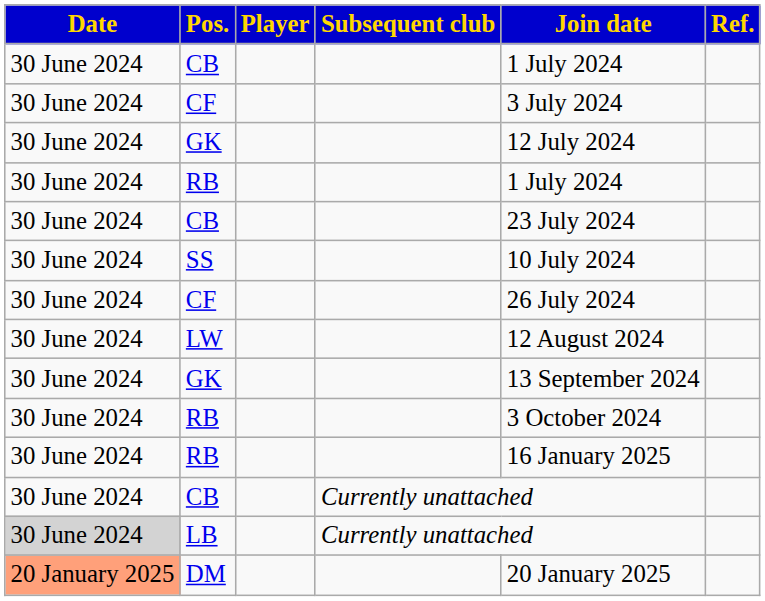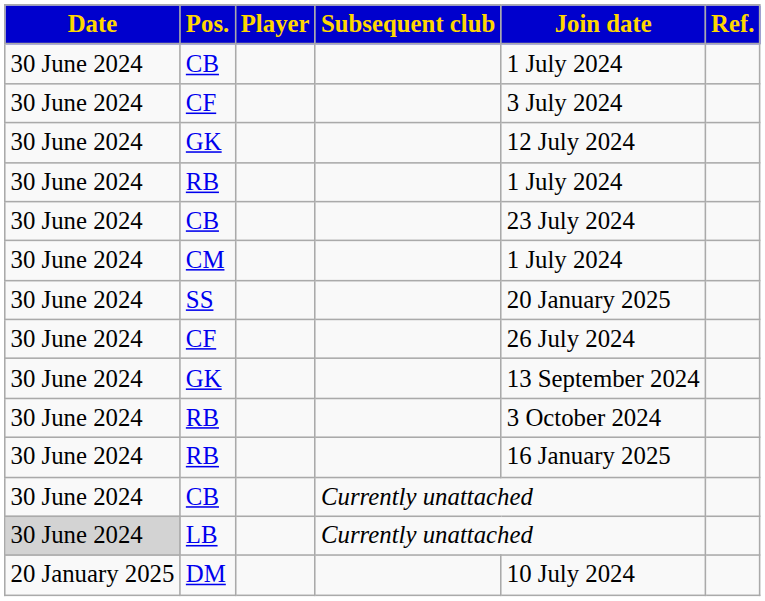+ row: 30 June 2024 | CM | 1 July 2024
SS | Join date: 10 July 2024 -> 20 January 2025
- row: 30 June 2024 | LW | 12 August 2024
DM | Date: lightsalmon background -> no background
DM | Join date: 20 January 2025 -> 10 July 2024
